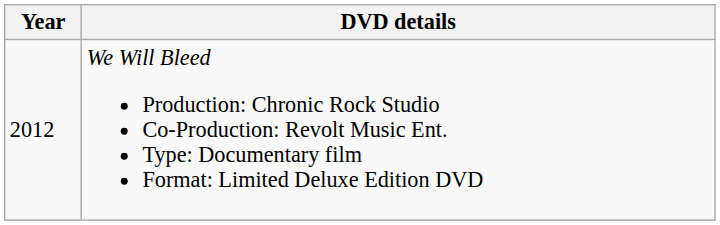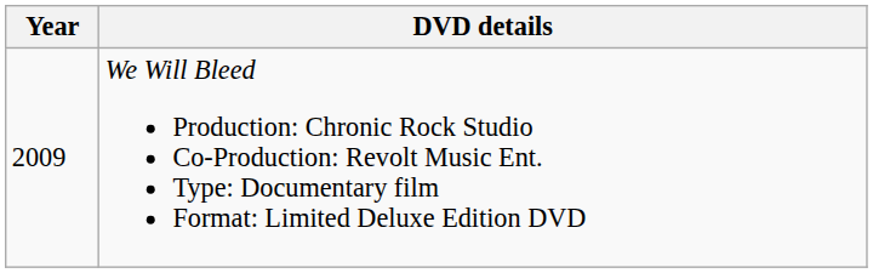row 2 | Year: 2012 -> 2009
